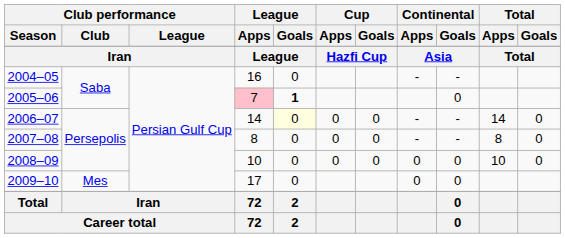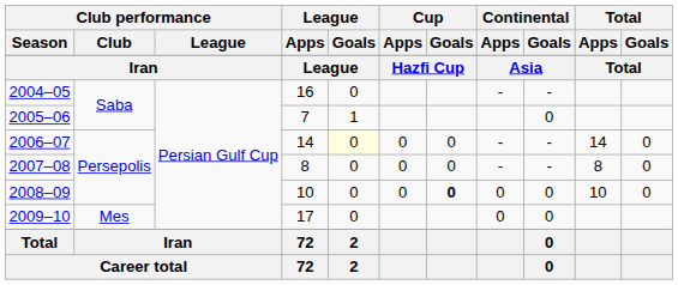2005–06 | League / Apps: pink background -> no background
2005–06 | League / Goals: bold -> normal
2008–09 | Cup / Goals: normal -> bold
